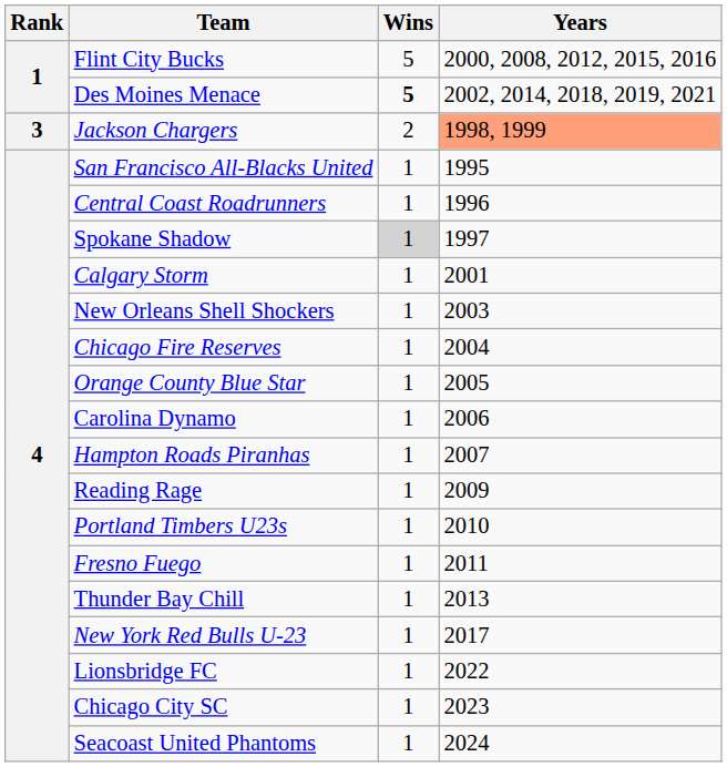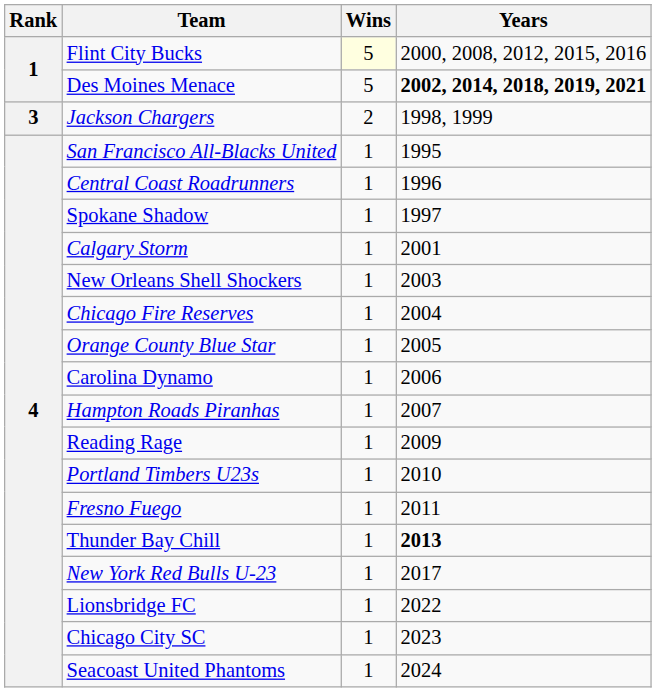Flint City Bucks | Wins: no background -> lightyellow background
Des Moines Menace | Wins: bold -> normal
Des Moines Menace | Years: normal -> bold
Jackson Chargers | Years: lightsalmon background -> no background
Spokane Shadow | Wins: lightgrey background -> no background
Thunder Bay Chill | Years: normal -> bold
